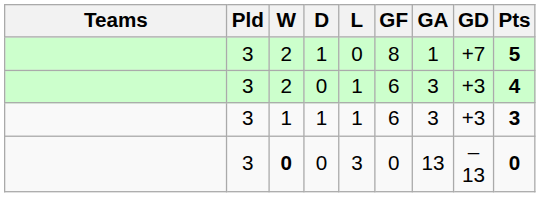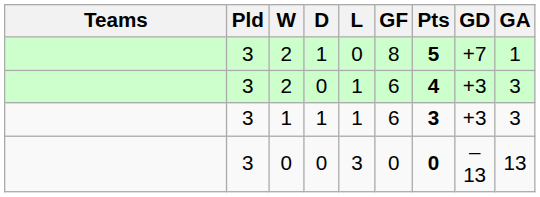columns swapped: GA <-> Pts
row 5 | W: bold -> normal
